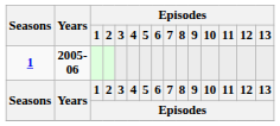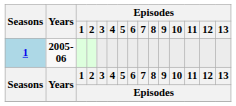row 3 | Seasons: no background -> lightblue background
